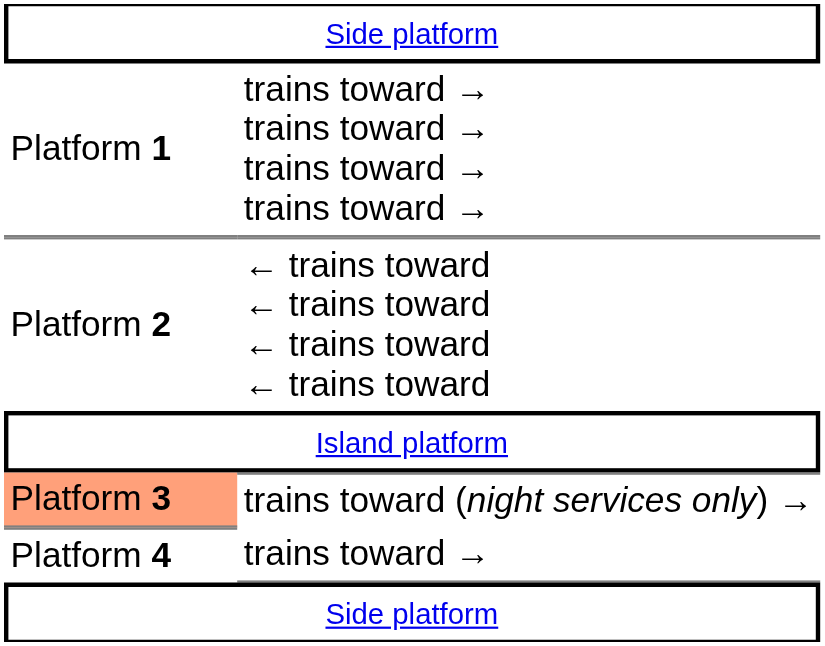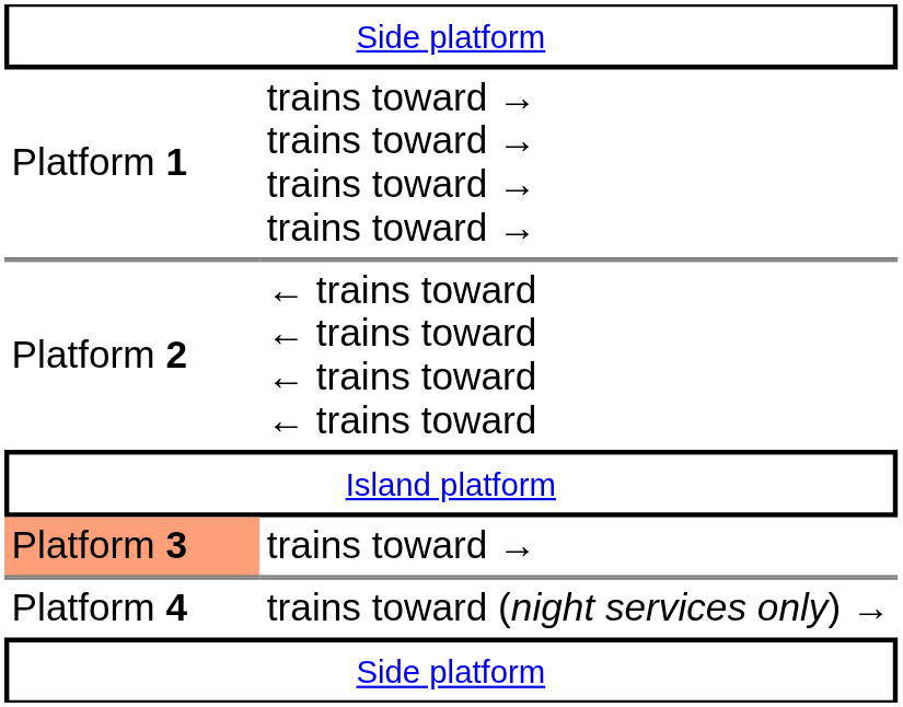row 5 | column 2: trains toward (night services only) → -> trains toward →
row 6 | column 2: trains toward → -> trains toward (night services only) →
